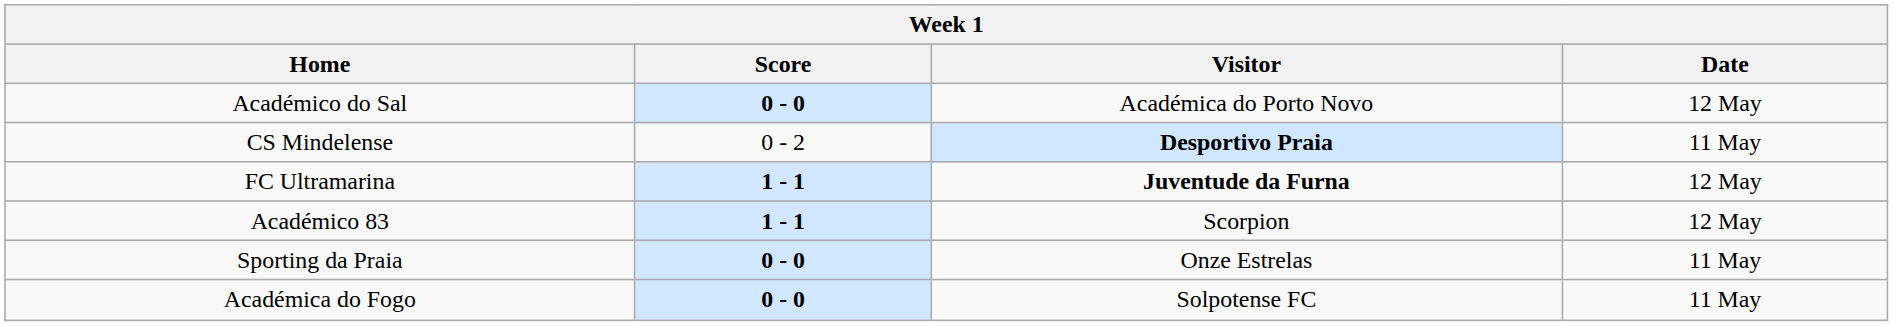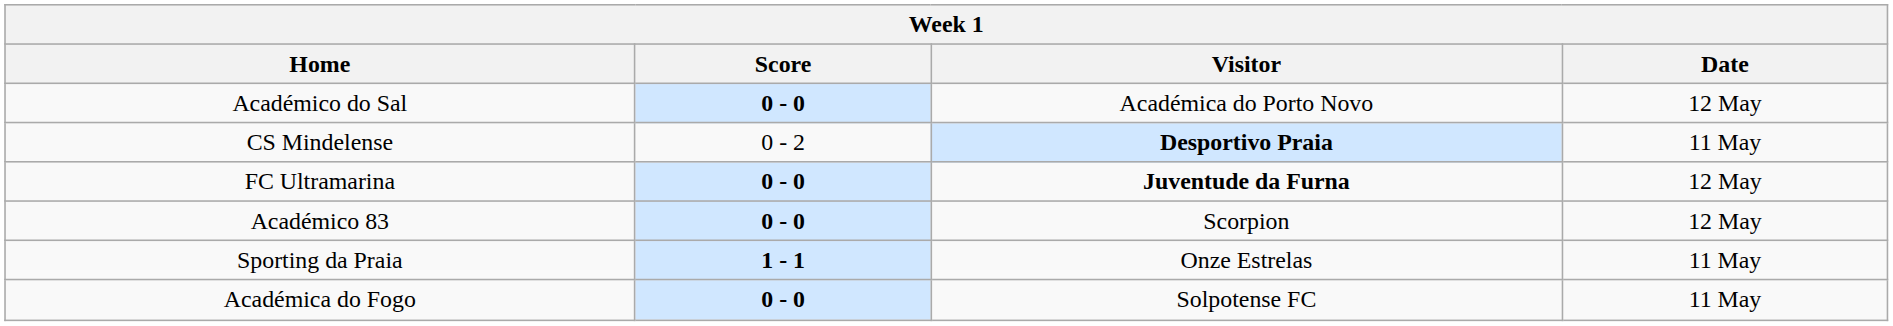FC Ultramarina | Score: 1 - 1 -> 0 - 0
Académico 83 | Score: 1 - 1 -> 0 - 0
Sporting da Praia | Score: 0 - 0 -> 1 - 1
